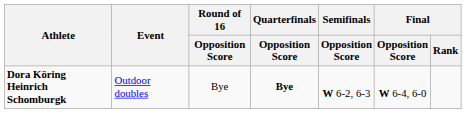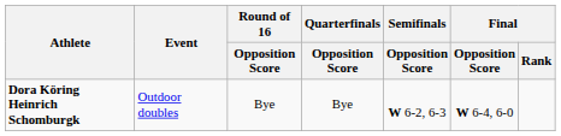Dora Köring Heinrich Schomburgk | Quarterfinals / Opposition Score: bold -> normal
